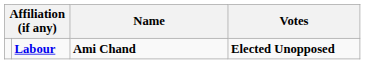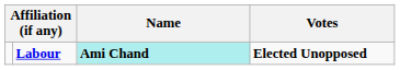Labour | Name: no background -> paleturquoise background
